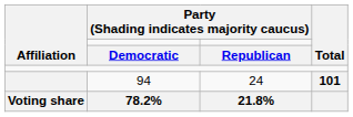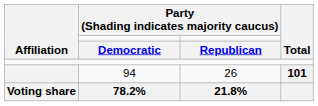101 | column 3: 24 -> 26
